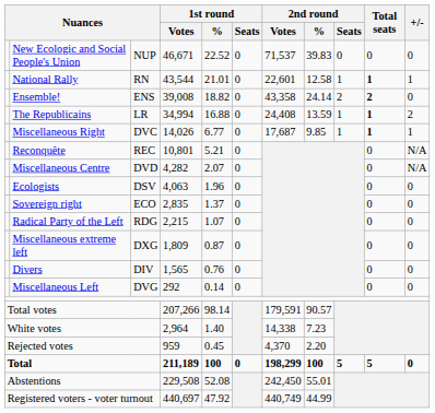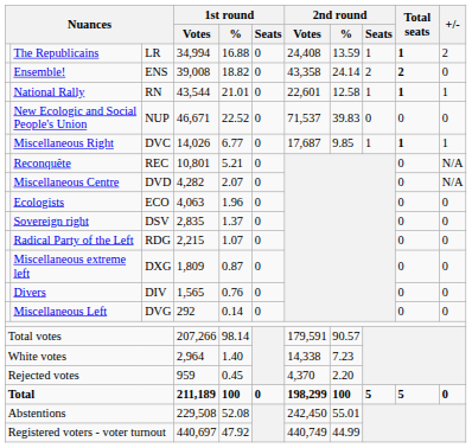rows swapped: New Ecologic and Social People's Union <-> The Republicains
rows swapped: National Rally <-> Ensemble!
Ecologists | column 3: DSV -> ECO
Sovereign right | column 3: ECO -> DSV
